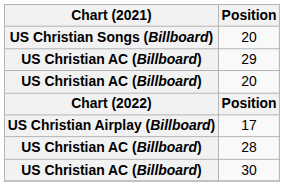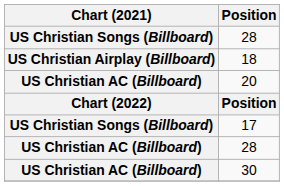row 2 | Position: 20 -> 28
row 3 | Chart (2021): US Christian AC (Billboard) -> US Christian Airplay (Billboard)
row 3 | Position: 29 -> 18
row 6 | Chart (2021): US Christian Airplay (Billboard) -> US Christian Songs (Billboard)
